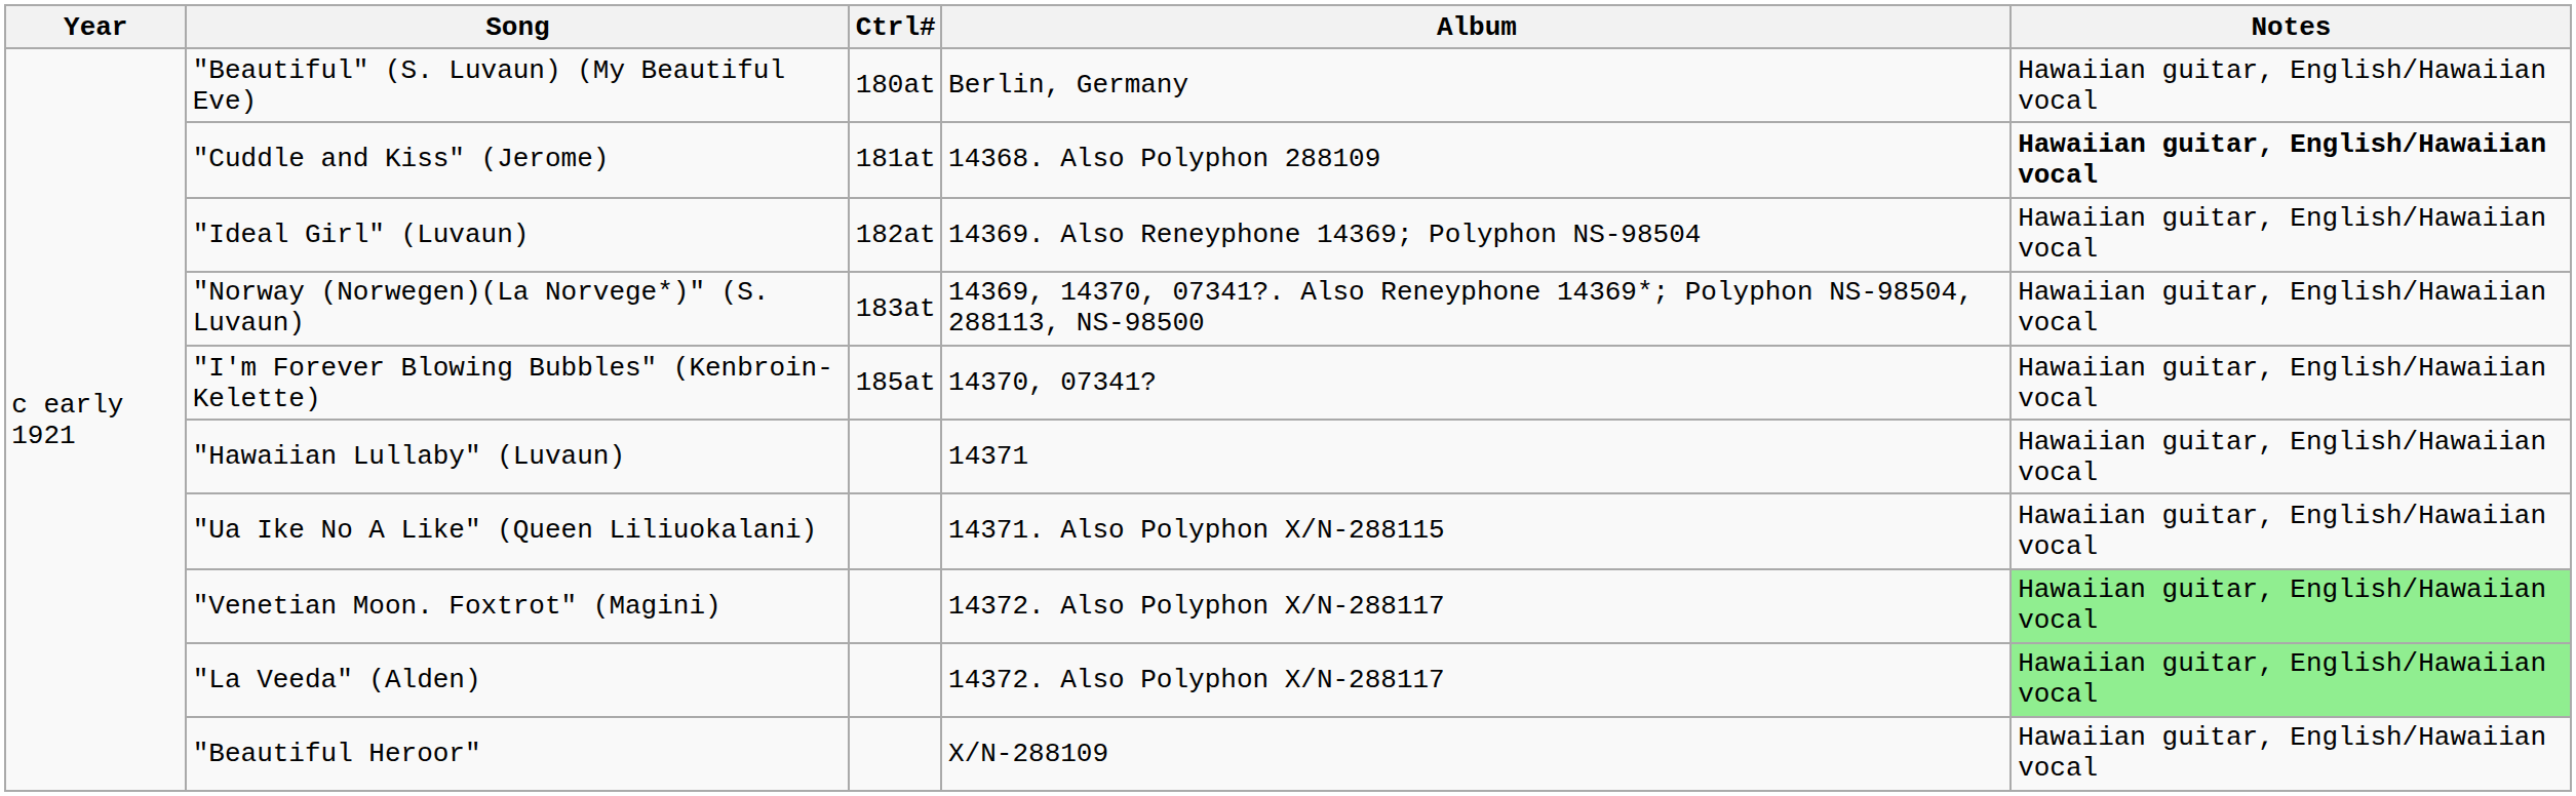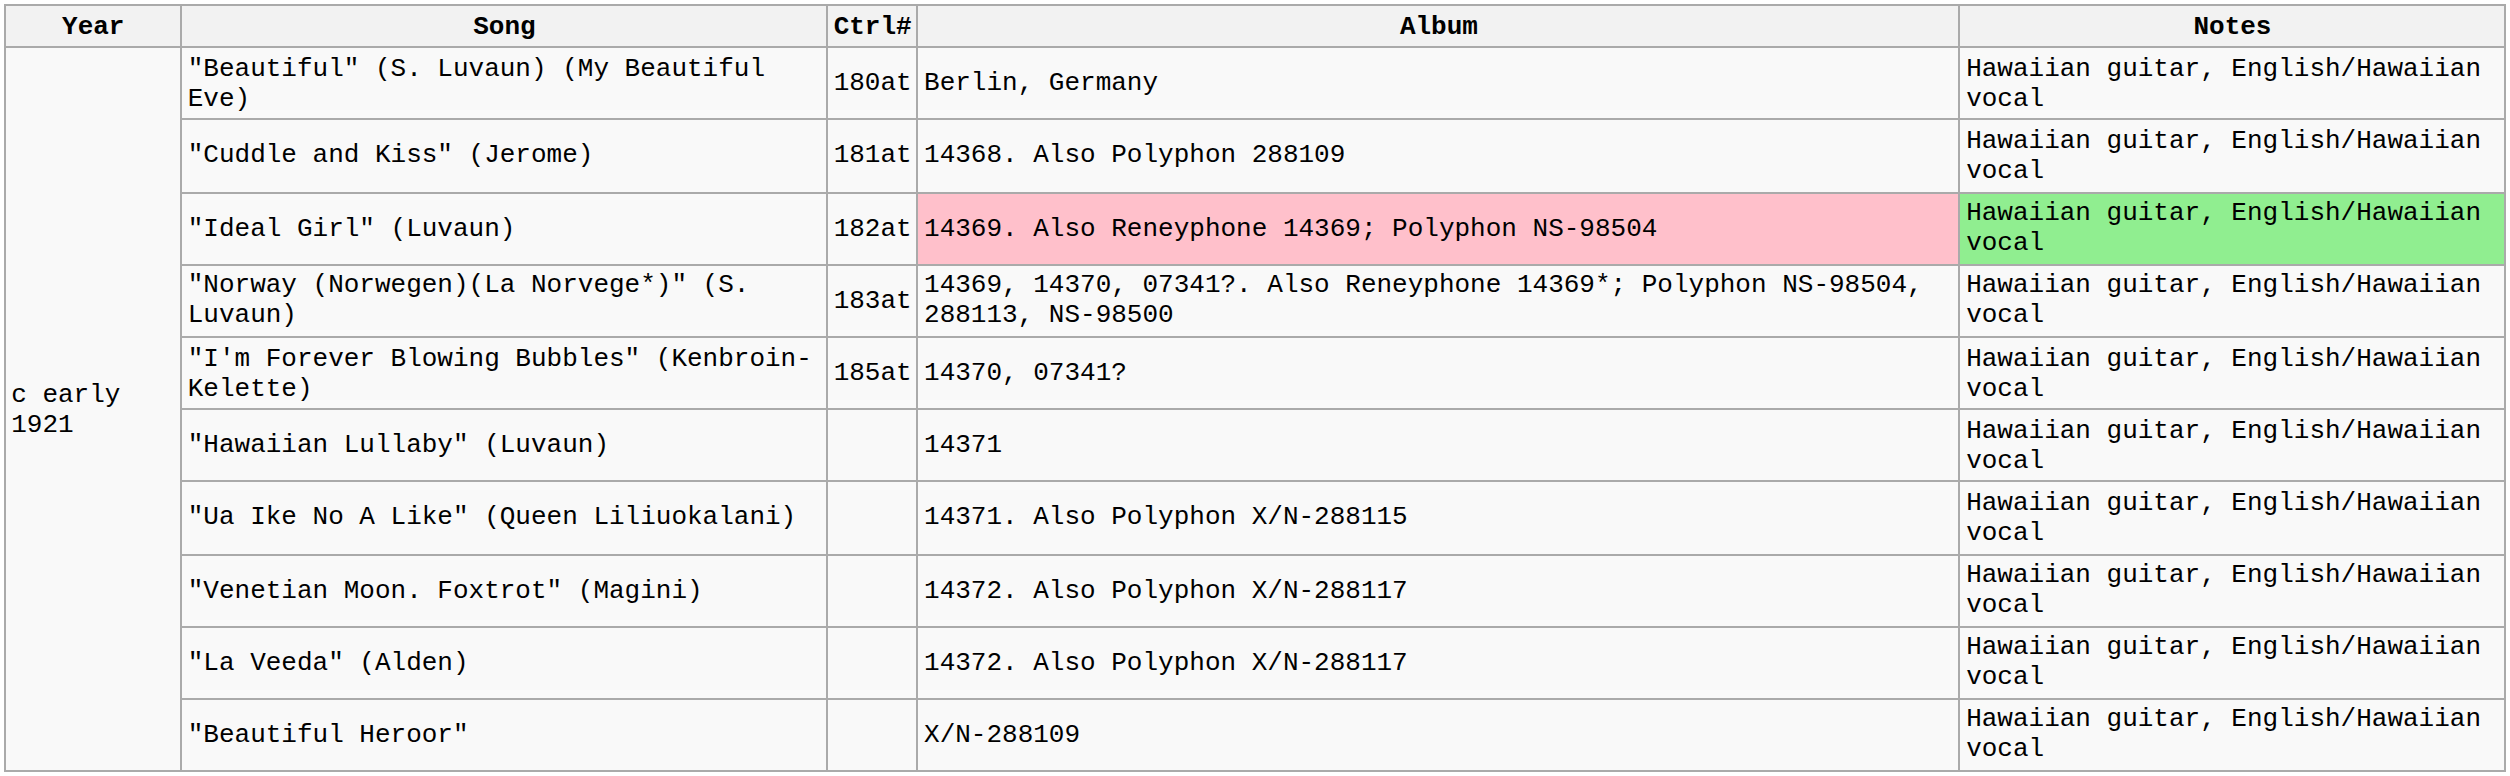"Cuddle and Kiss" (Jerome) | Notes: bold -> normal
"Ideal Girl" (Luvaun) | Album: no background -> pink background
"Ideal Girl" (Luvaun) | Notes: no background -> lightgreen background
"Venetian Moon. Foxtrot" (Magini) | Notes: lightgreen background -> no background
"La Veeda" (Alden) | Notes: lightgreen background -> no background
